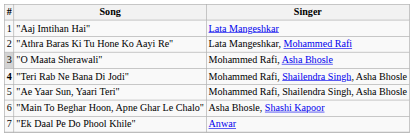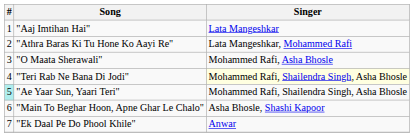"O Maata Sherawali" | #: lightgrey background -> no background
"Teri Rab Ne Bana Di Jodi" | #: bold -> normal
"Teri Rab Ne Bana Di Jodi" | Singer: no background -> lightyellow background
"Ae Yaar Sun, Yaari Teri" | #: no background -> paleturquoise background
